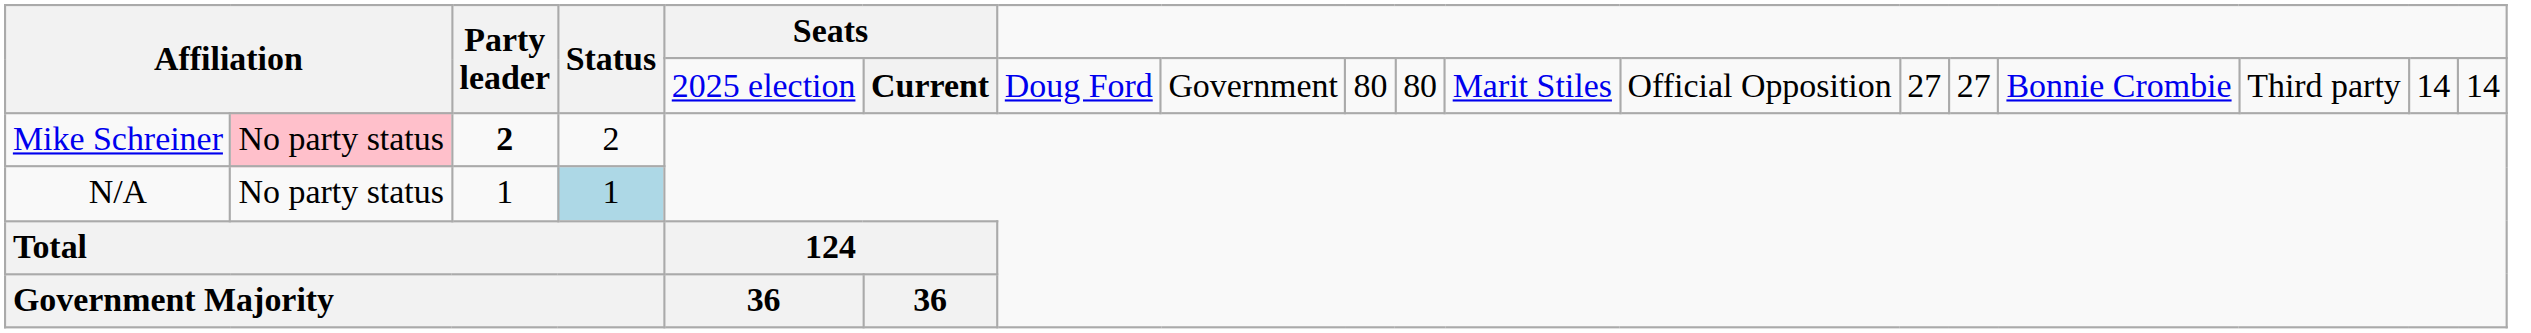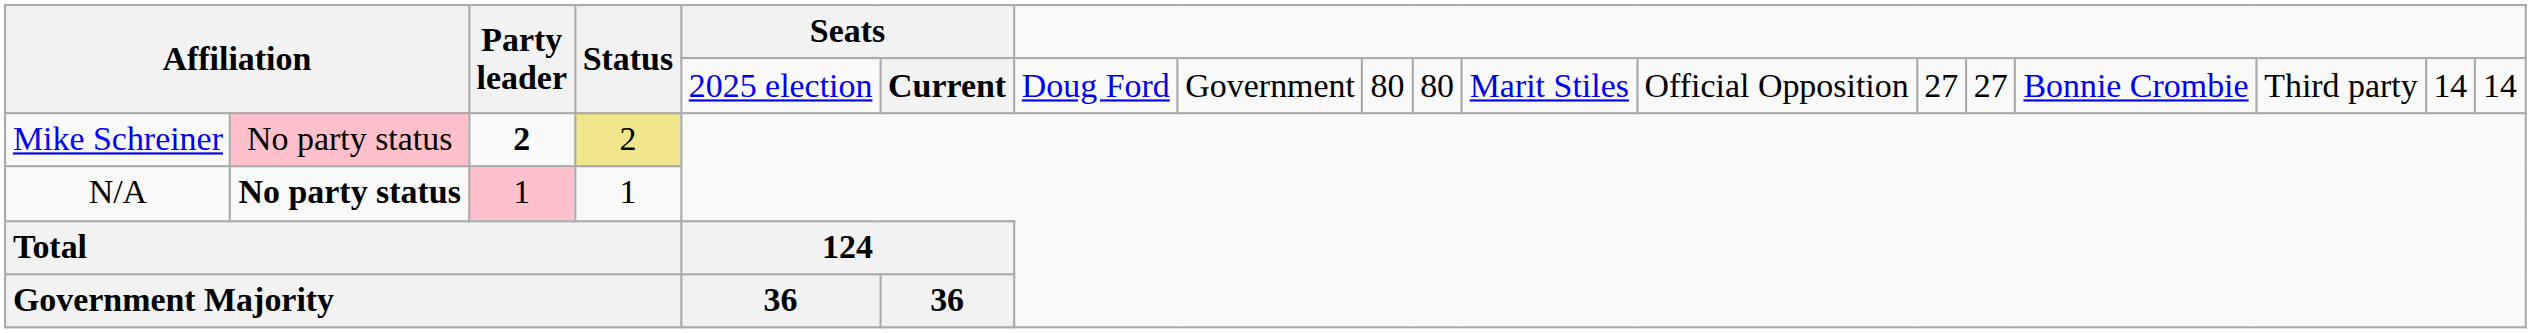Mike Schreiner | Status: no background -> khaki background
N/A | column 2: normal -> bold
N/A | Party leader: no background -> pink background
N/A | Status: lightblue background -> no background
